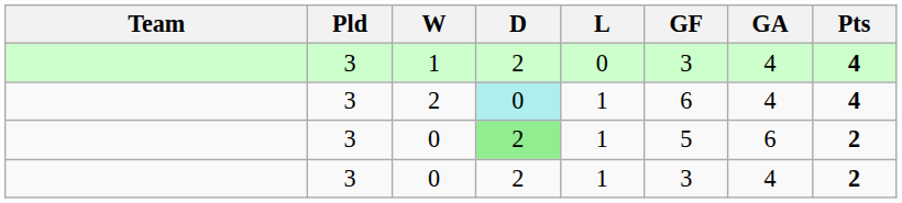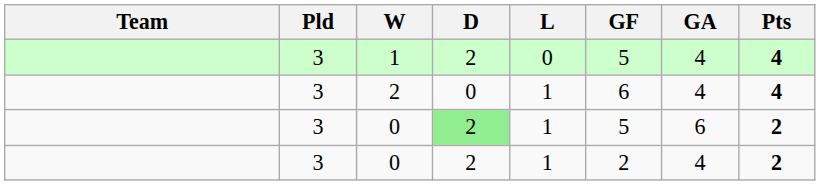row 2 | GF: 3 -> 5
row 3 | D: paleturquoise background -> no background
row 5 | GF: 3 -> 2
